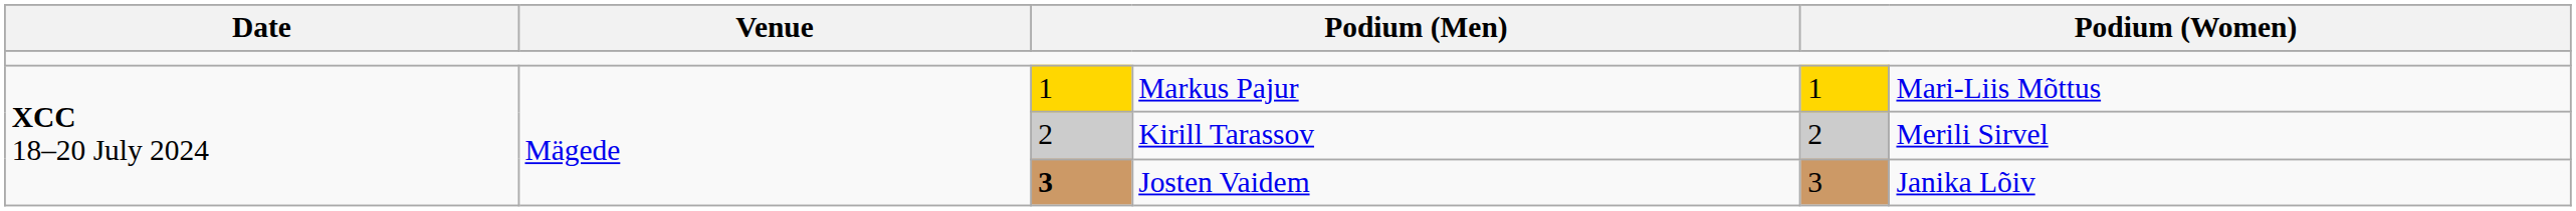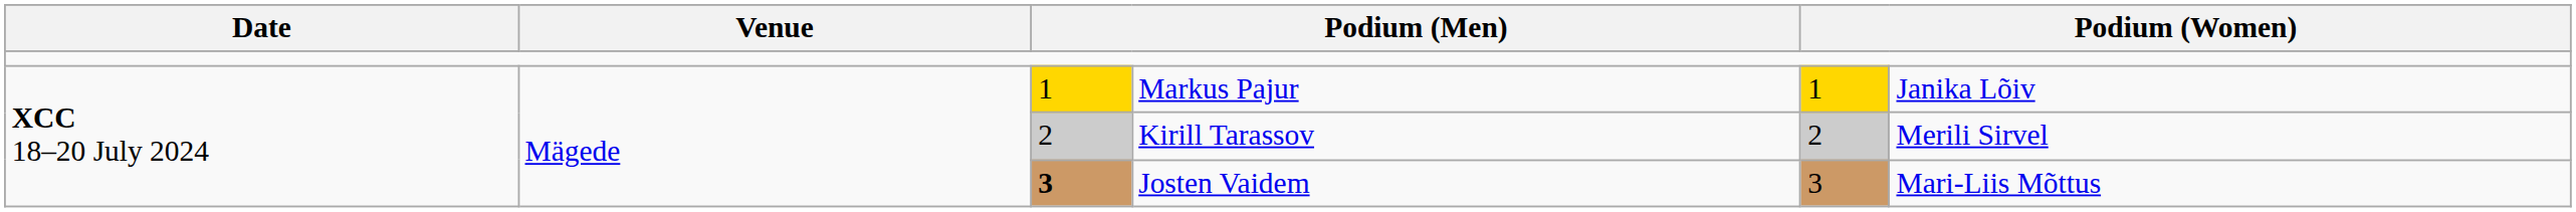Markus Pajur | column 6: Mari-Liis Mõttus -> Janika Lõiv
Josten Vaidem | column 6: Janika Lõiv -> Mari-Liis Mõttus
